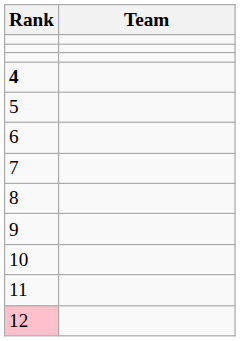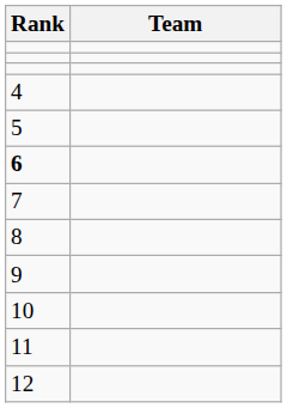row 5 | Rank: bold -> normal
row 7 | Rank: normal -> bold
row 13 | Rank: pink background -> no background
